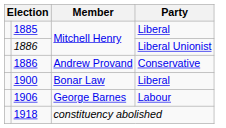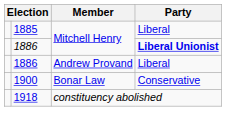1886 / Mitchell Henry | Party: normal -> bold
1886 / Andrew Provand | Party: Conservative -> Liberal
1900 | Party: Liberal -> Conservative
- row: 1906 | George Barnes | Labour
